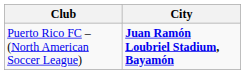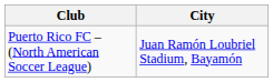Puerto Rico FC – (North American Soccer League) | City: bold -> normal
